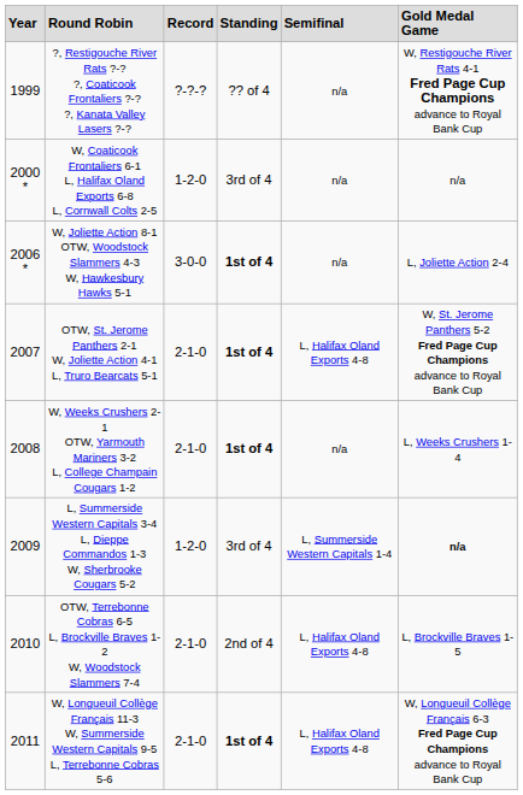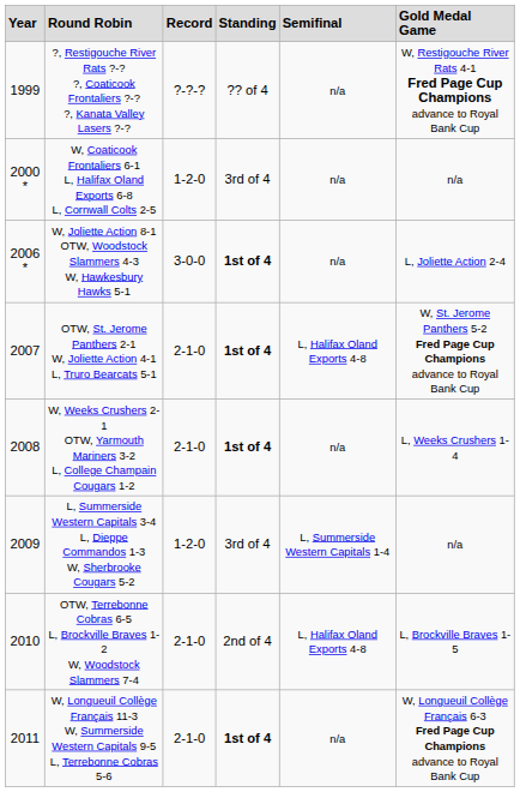row 7 | column 6: bold -> normal
row 9 | column 5: L, Halifax Oland Exports 4-8 -> n/a
